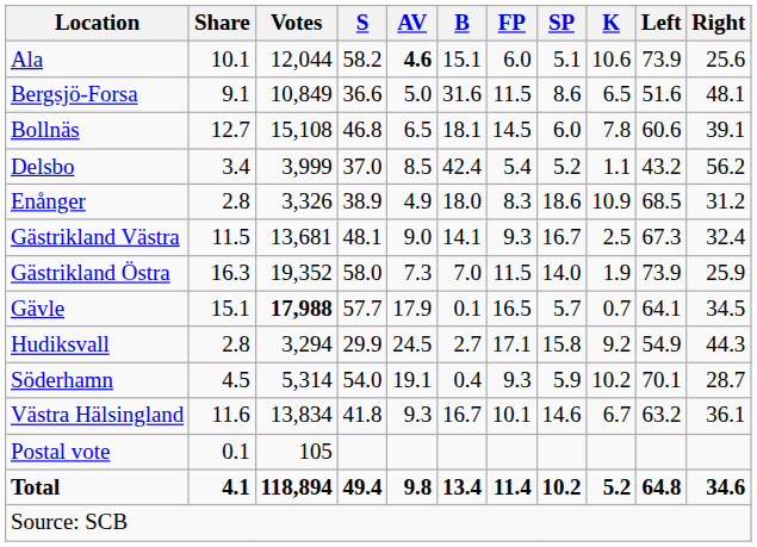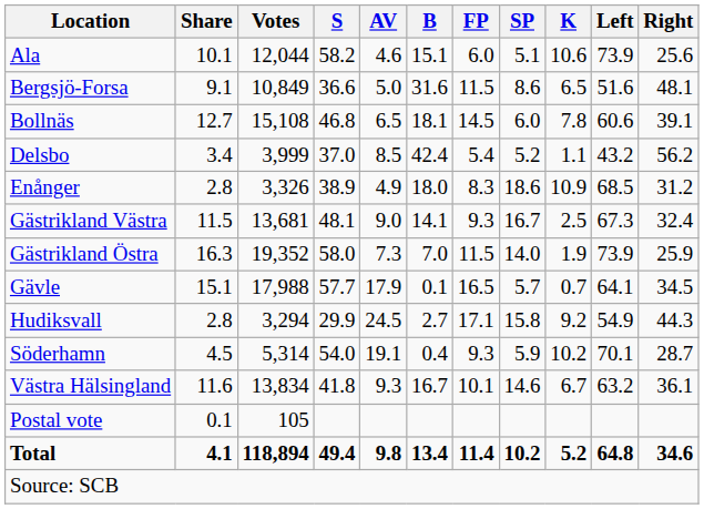Ala | AV: bold -> normal
Gävle | Votes: bold -> normal
